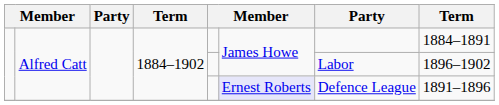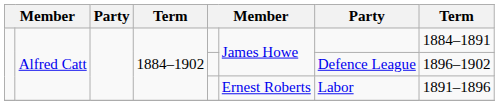row 3 | column 7: Labor -> Defence League
row 4 | column 6: lavender background -> no background
row 4 | column 7: Defence League -> Labor
